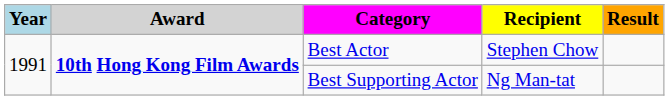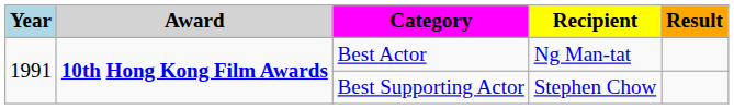Best Actor | Recipient: Stephen Chow -> Ng Man-tat
Best Supporting Actor | Recipient: Ng Man-tat -> Stephen Chow
